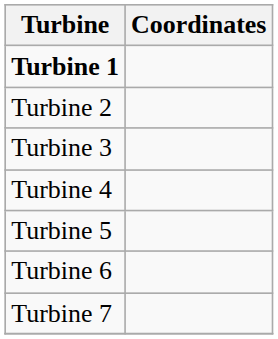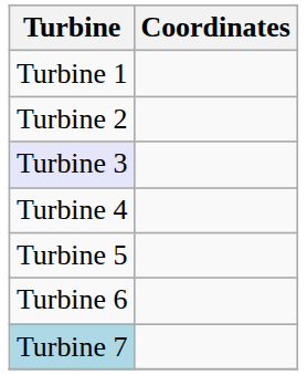Turbine 1 | Turbine: bold -> normal
Turbine 3 | Turbine: no background -> lavender background
Turbine 7 | Turbine: no background -> lightblue background
